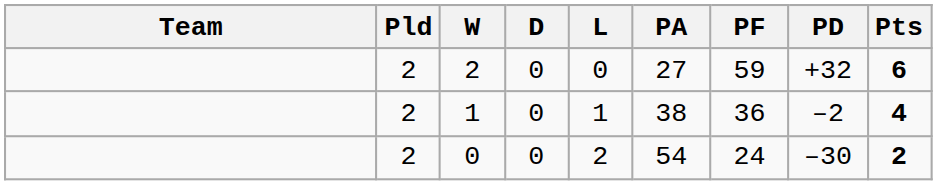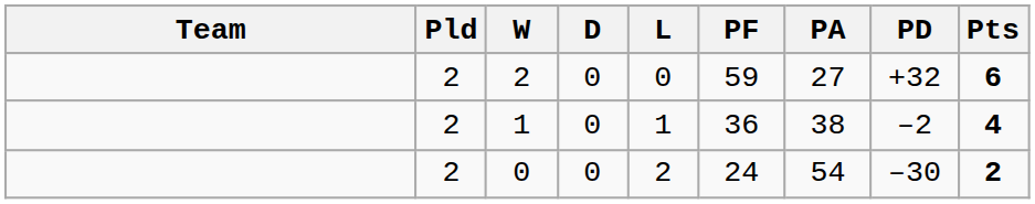columns swapped: PF <-> PA
